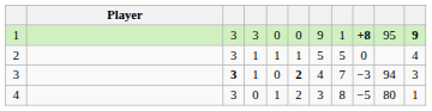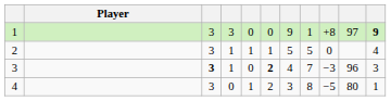row 2 | column 9: bold -> normal
row 2 | column 10: 95 -> 97
row 4 | column 10: 94 -> 96
